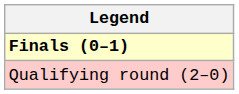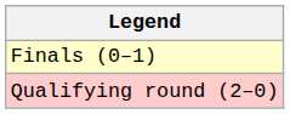row 2 | column 1: bold -> normal
